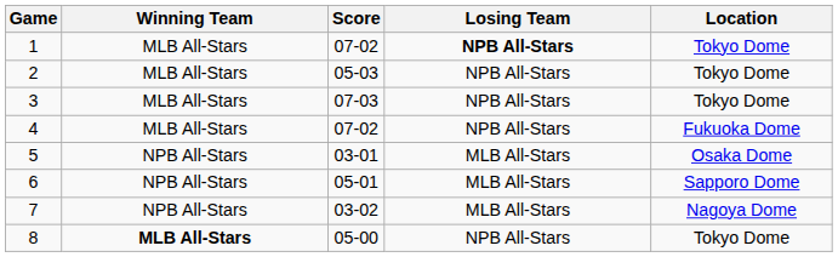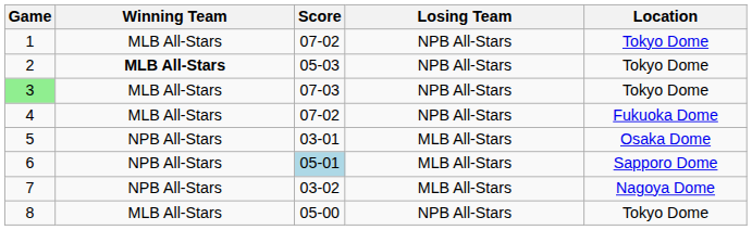row 2 | Losing Team: bold -> normal
row 3 | Winning Team: normal -> bold
row 4 | Game: no background -> lightgreen background
row 7 | Score: no background -> lightblue background
row 9 | Winning Team: bold -> normal
